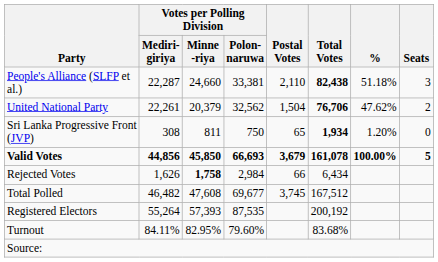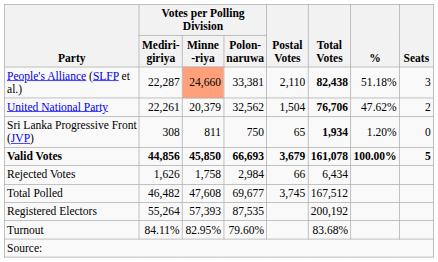People's Alliance (SLFP et al.) | Votes per Polling Division / Minne -riya: no background -> lightsalmon background
Rejected Votes | Votes per Polling Division / Minne -riya: bold -> normal
